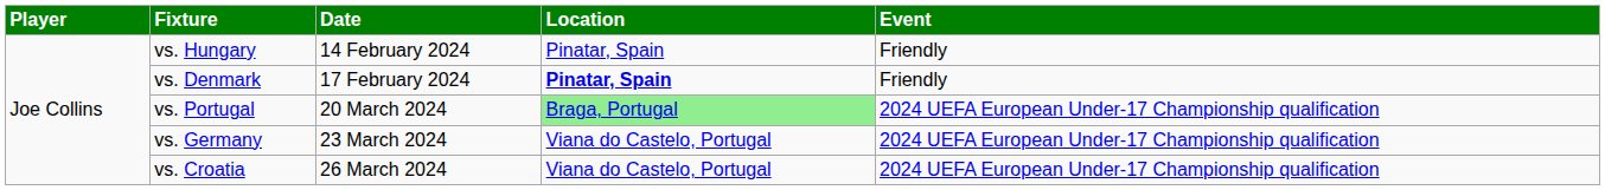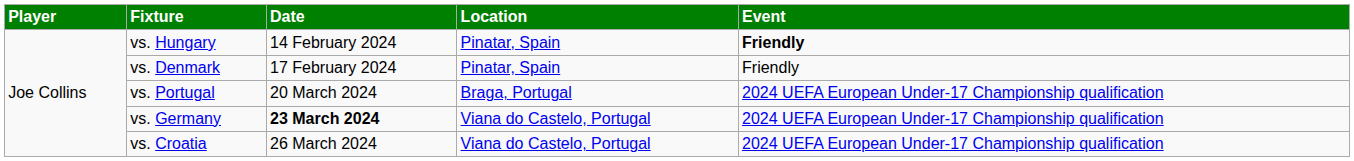vs. Hungary | Event: normal -> bold
vs. Denmark | Location: bold -> normal
vs. Portugal | Location: lightgreen background -> no background
vs. Germany | Date: normal -> bold
